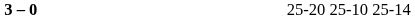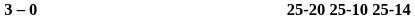row 1 | column 2: normal -> bold
